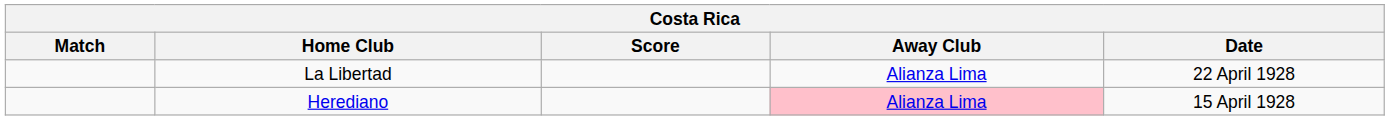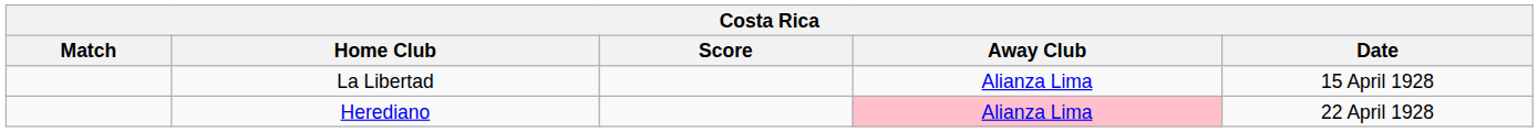La Libertad | Date: 22 April 1928 -> 15 April 1928
Herediano | Date: 15 April 1928 -> 22 April 1928
